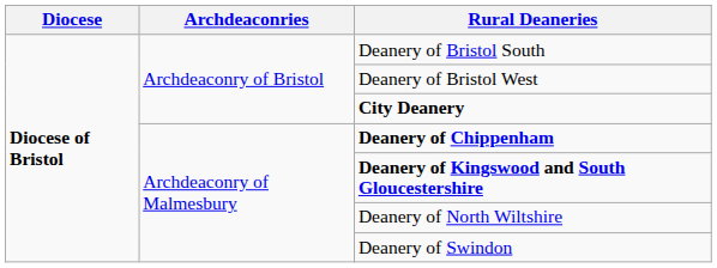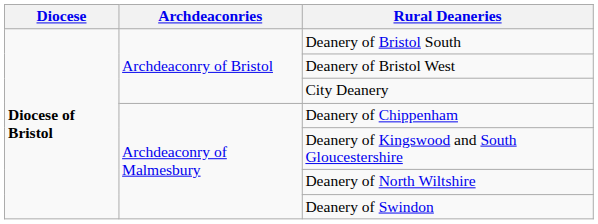City Deanery | Rural Deaneries: bold -> normal
Deanery of Chippenham | Rural Deaneries: bold -> normal
Deanery of Kingswood and South Gloucestershire | Rural Deaneries: bold -> normal
